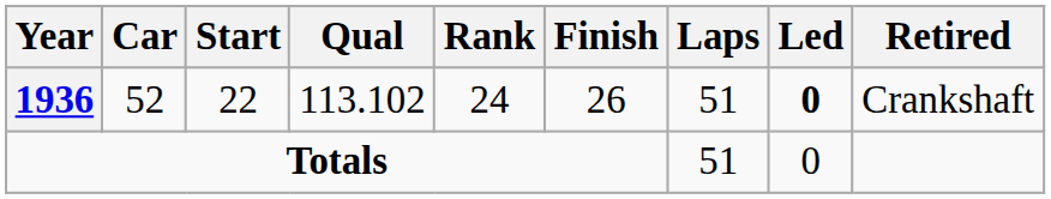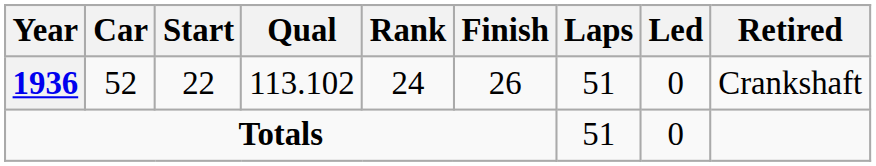1936 | Led: bold -> normal
